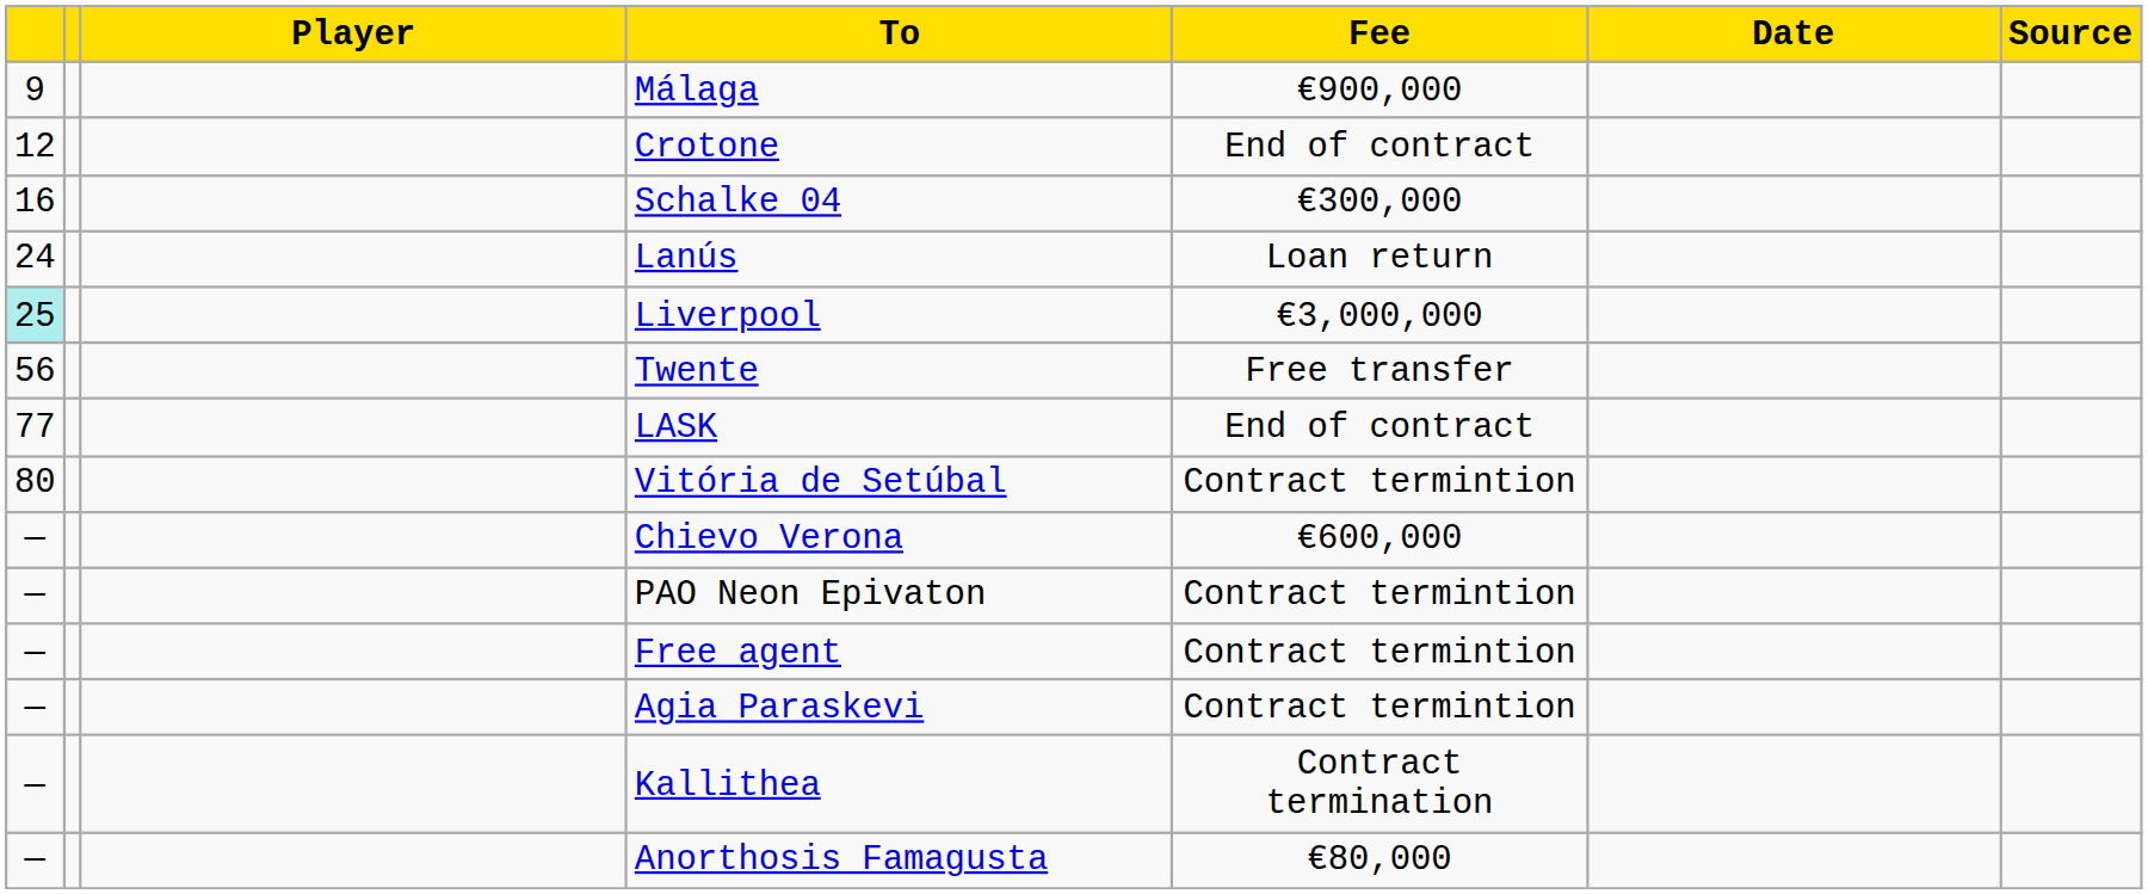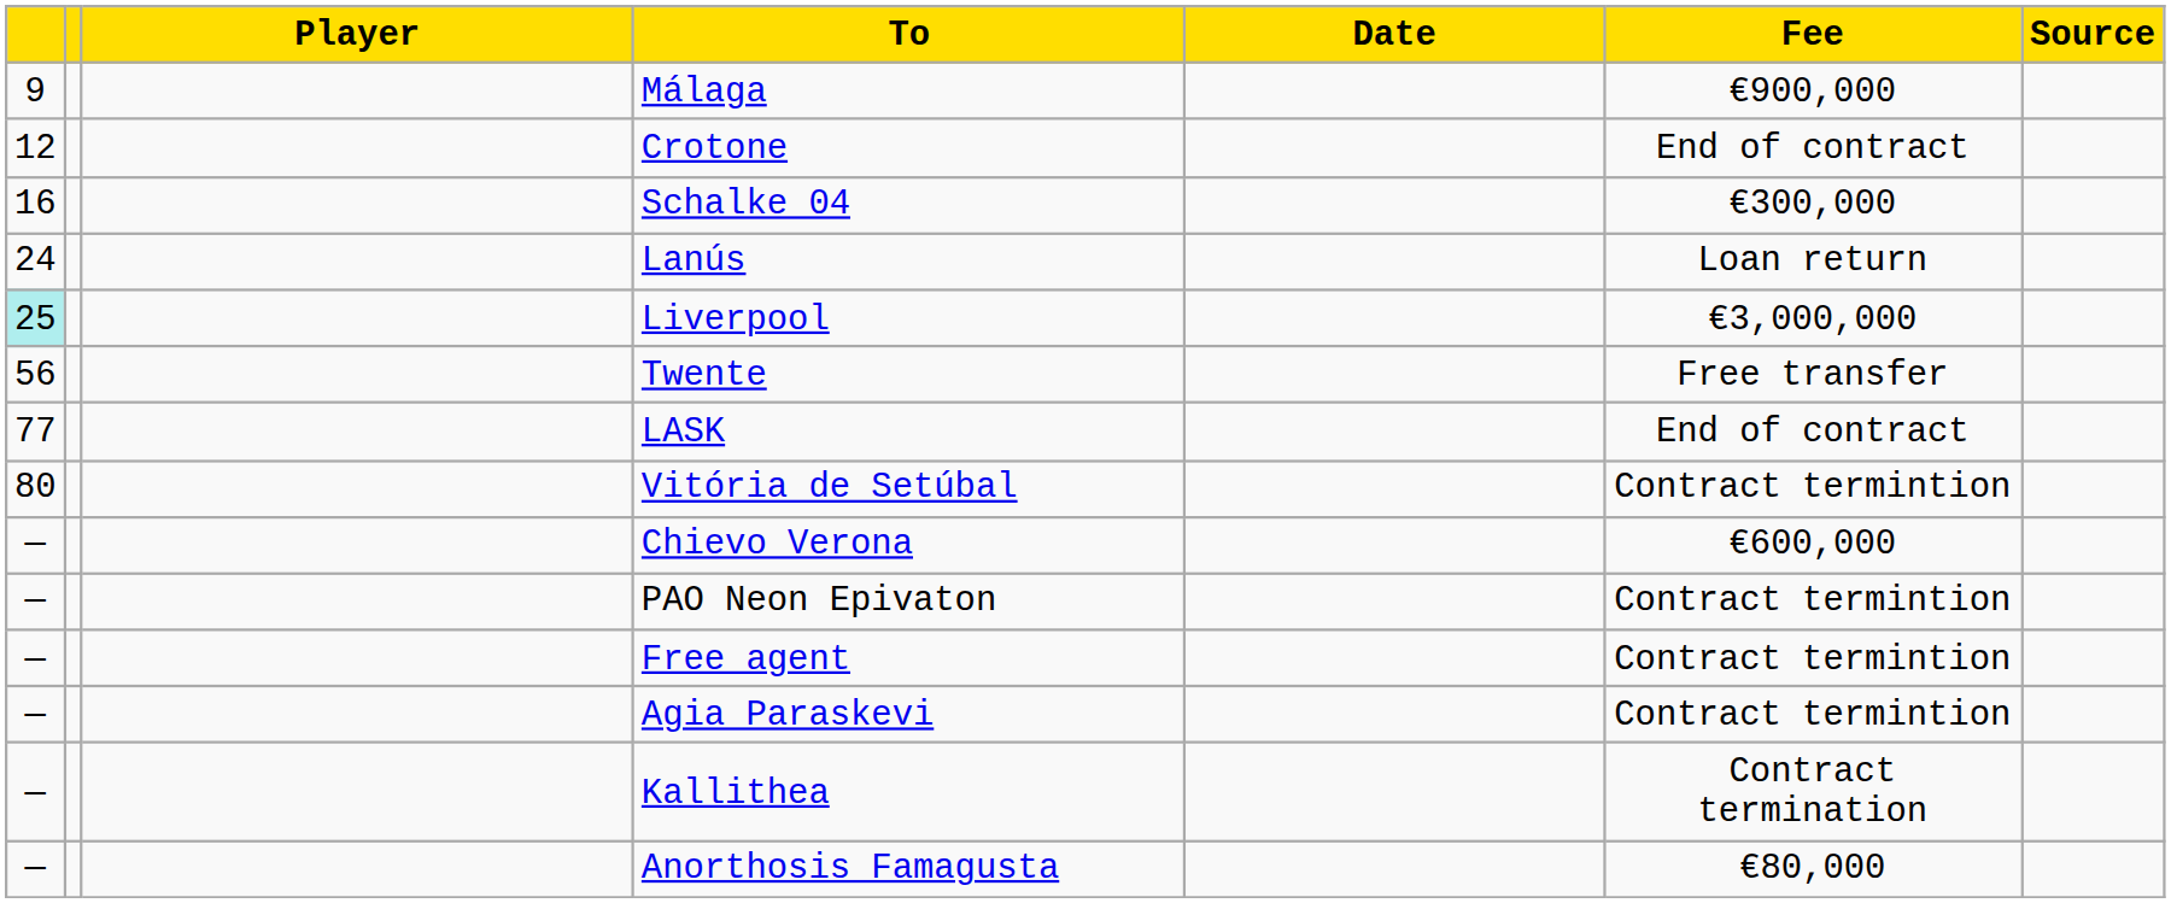columns swapped: Fee <-> Date
